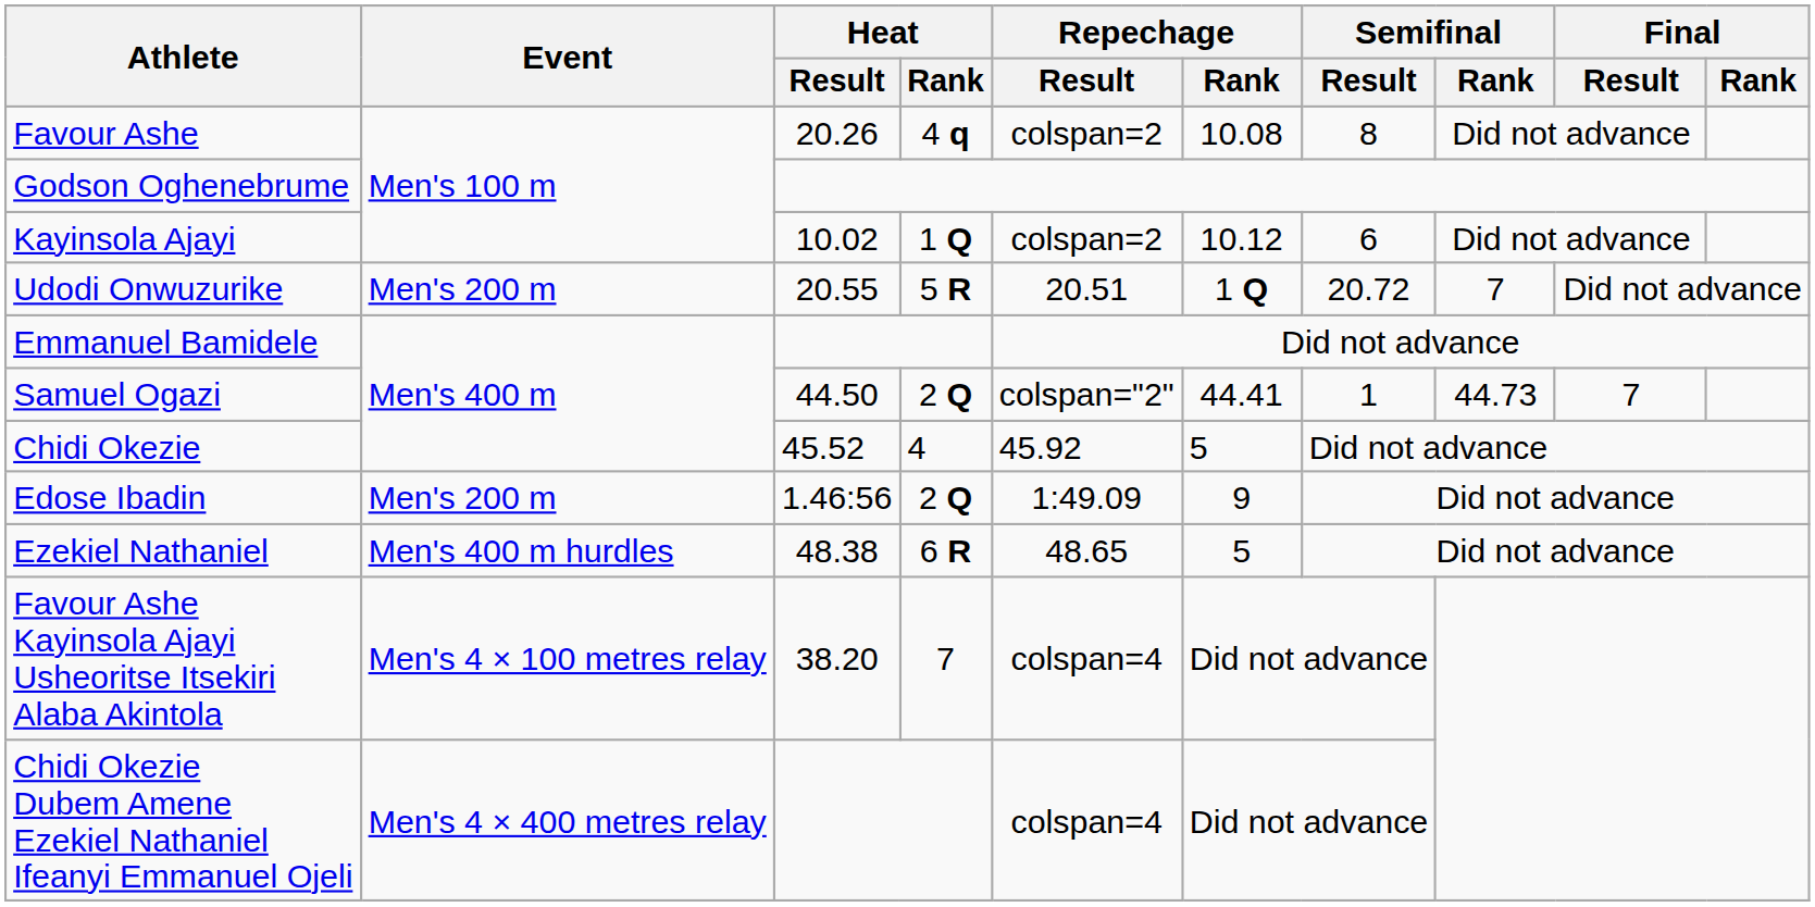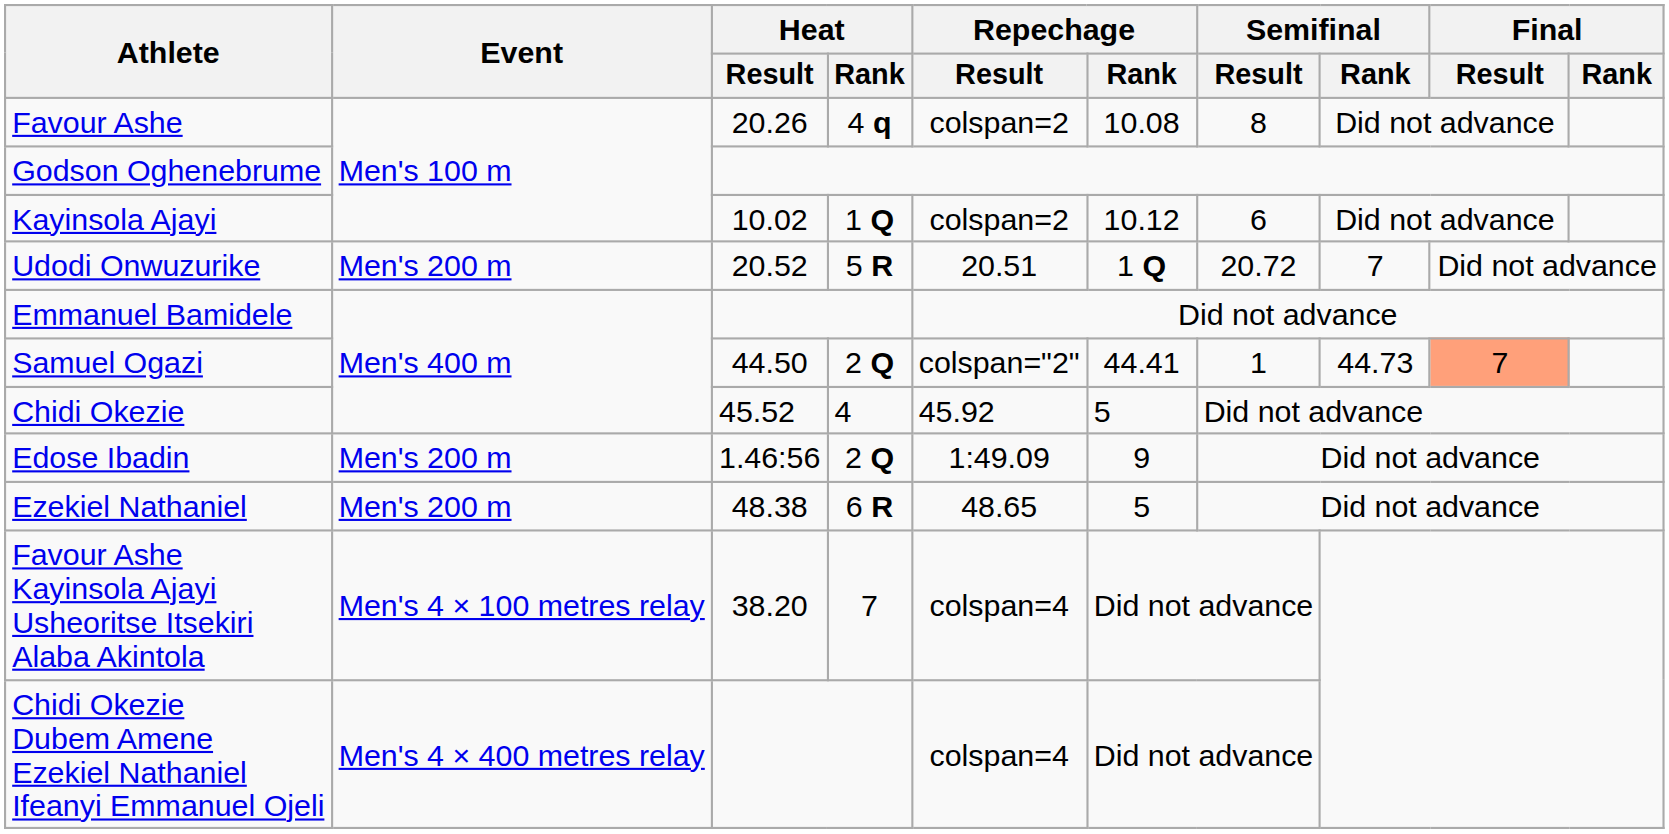Udodi Onwuzurike | Heat / Result: 20.55 -> 20.52
Samuel Ogazi | Final / Result: no background -> lightsalmon background
Ezekiel Nathaniel | Event: Men's 400 m hurdles -> Men's 200 m
